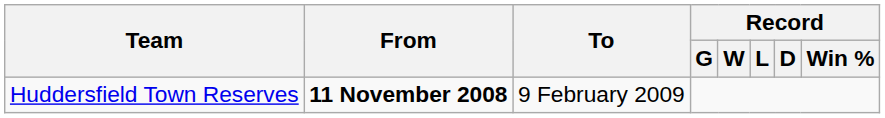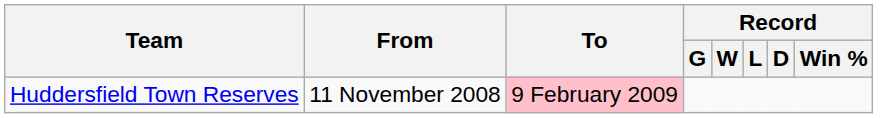Huddersfield Town Reserves | From: bold -> normal
Huddersfield Town Reserves | To: no background -> pink background
